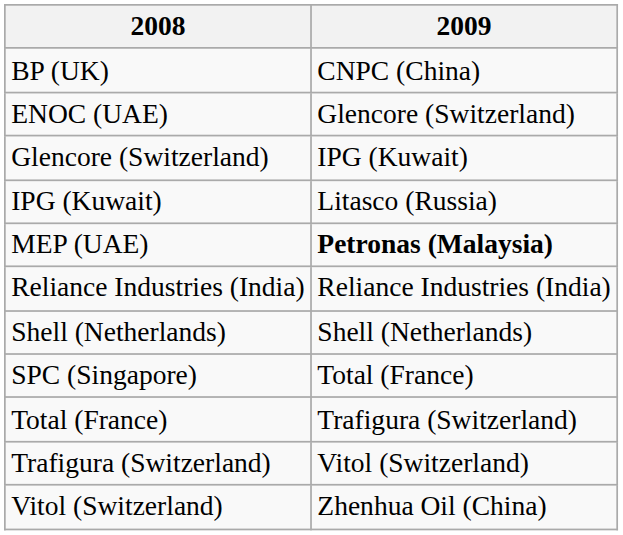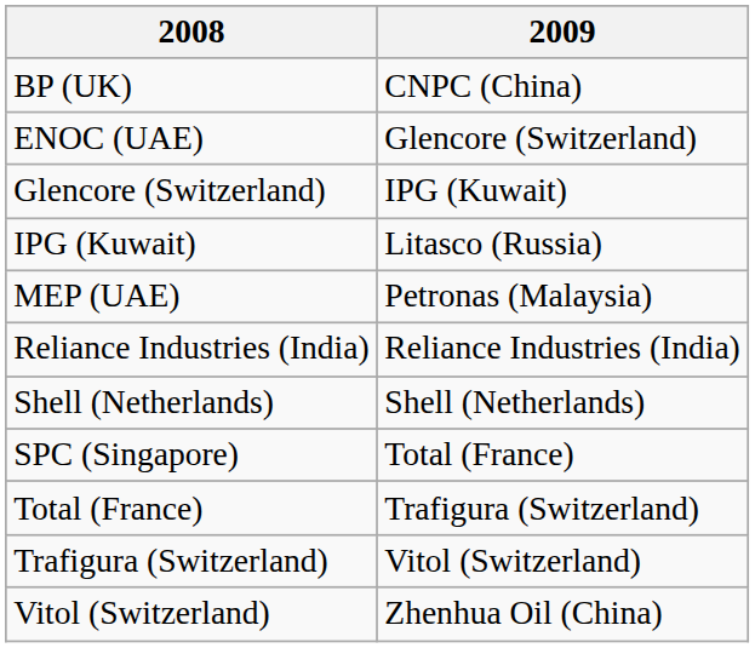MEP (UAE) | 2009: bold -> normal
